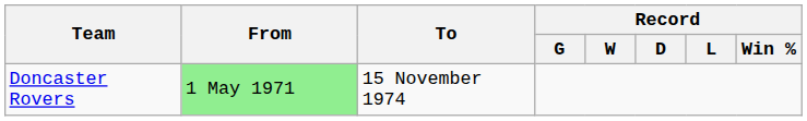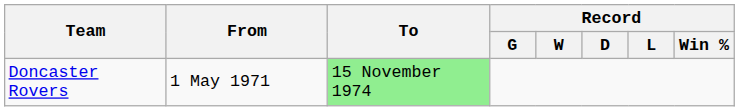Doncaster Rovers | From: lightgreen background -> no background
Doncaster Rovers | To: no background -> lightgreen background
